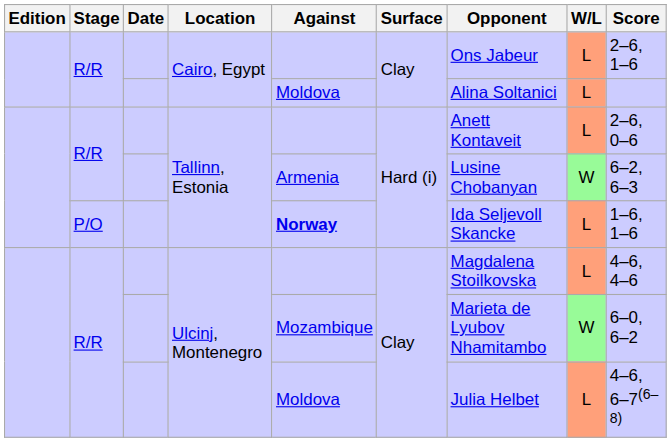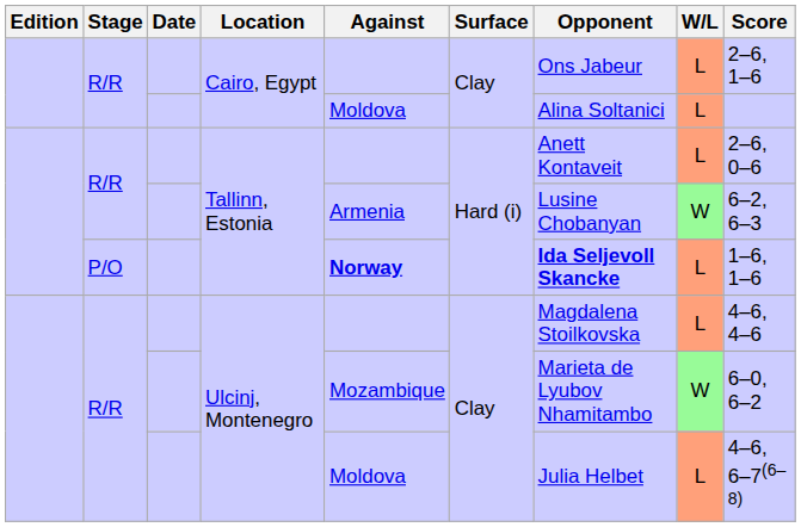P/O / Tallinn, Estonia | Opponent: normal -> bold
